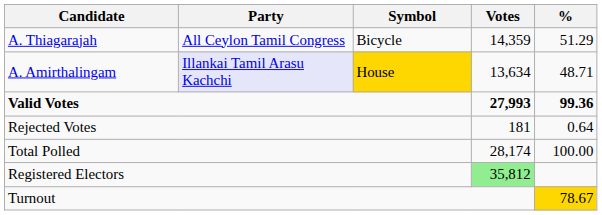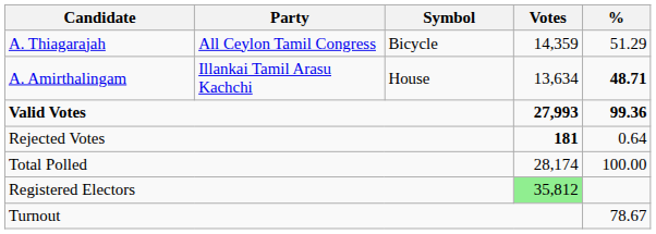A. Amirthalingam | Party: lavender background -> no background
A. Amirthalingam | Symbol: gold background -> no background
A. Amirthalingam | %: normal -> bold
Rejected Votes | Votes: normal -> bold
Turnout | %: gold background -> no background
